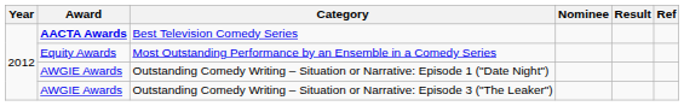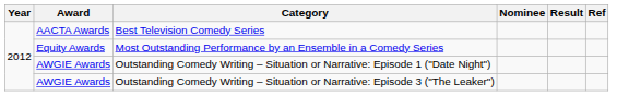Best Television Comedy Series | Award: bold -> normal
